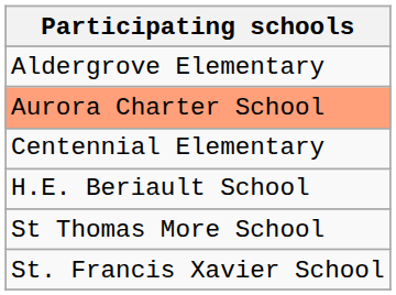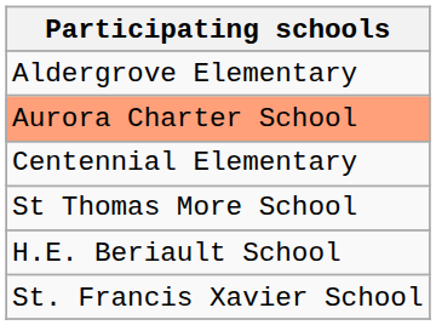row 5 | column 1: H.E. Beriault School -> St Thomas More School
row 6 | column 1: St Thomas More School -> H.E. Beriault School
